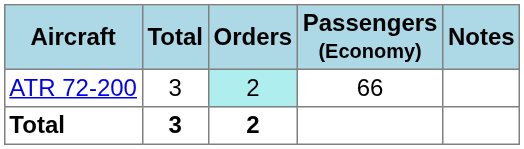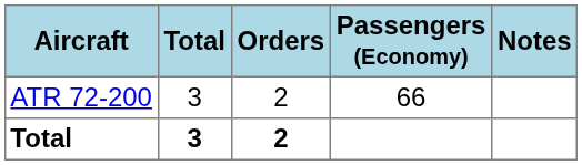ATR 72-200 | Orders: paleturquoise background -> no background
